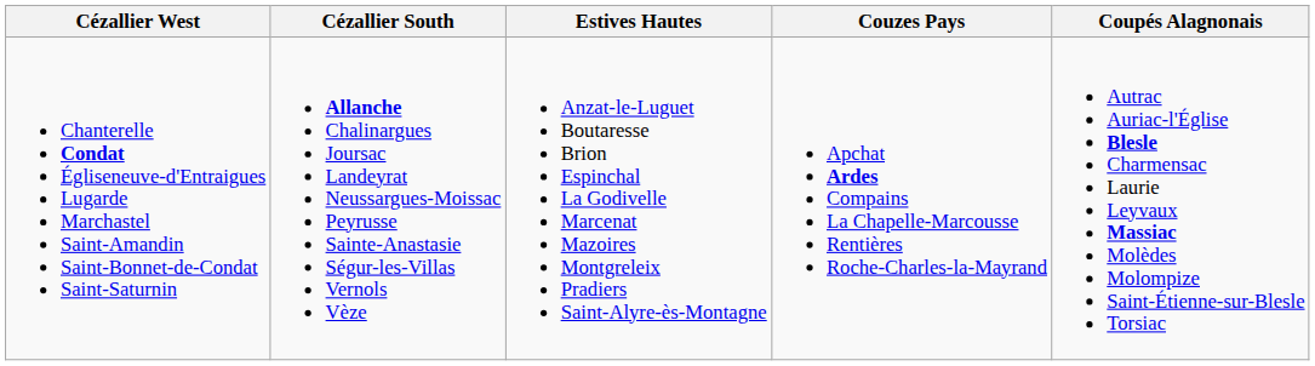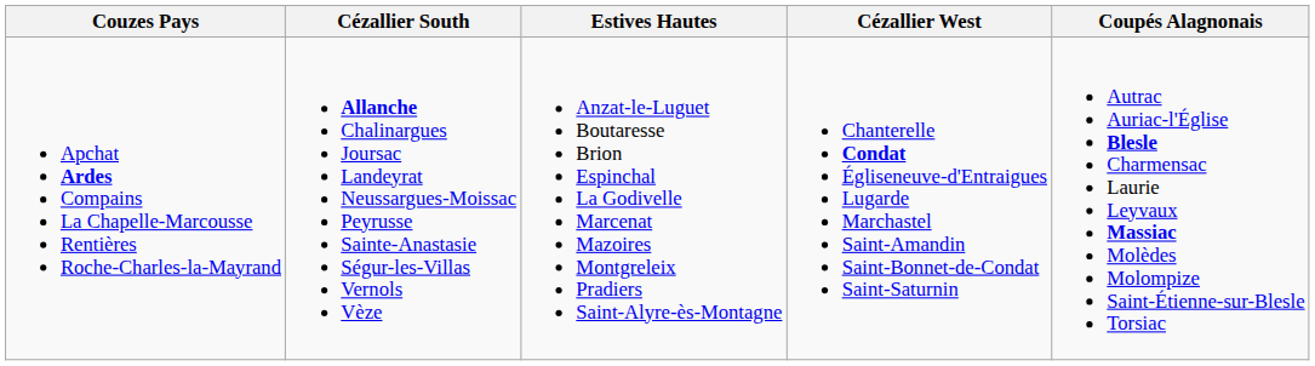columns swapped: Cézallier West <-> Couzes Pays
